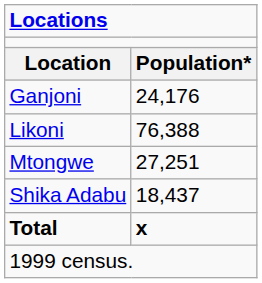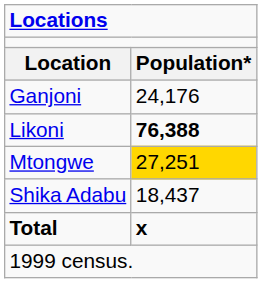Likoni | column 2: normal -> bold
Mtongwe | column 2: no background -> gold background
